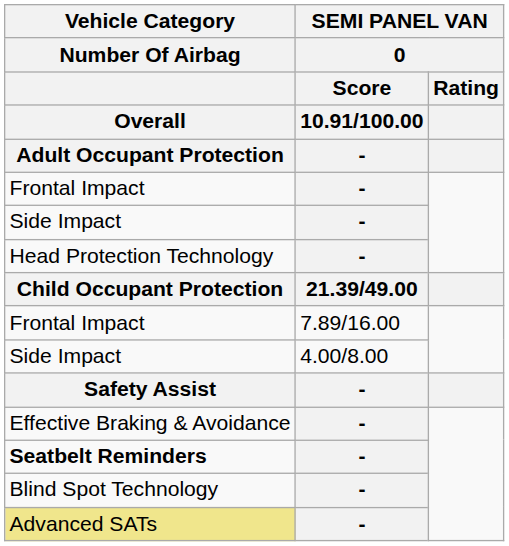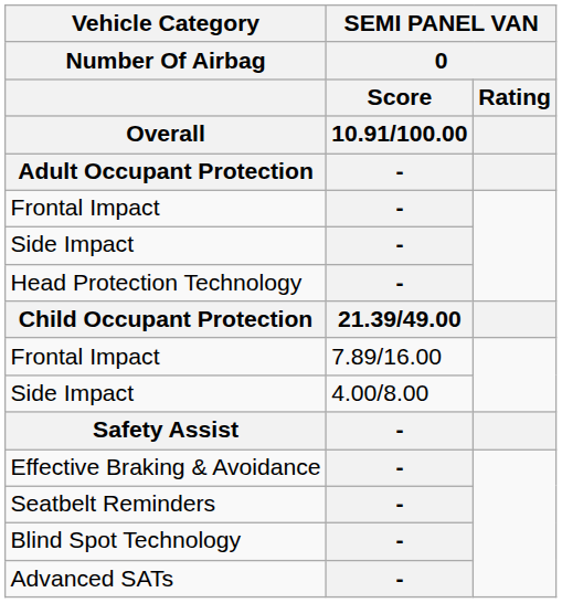Seatbelt Reminders | column 1: bold -> normal
Advanced SATs | column 1: khaki background -> no background
